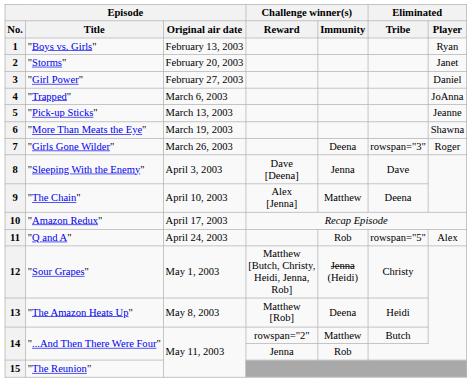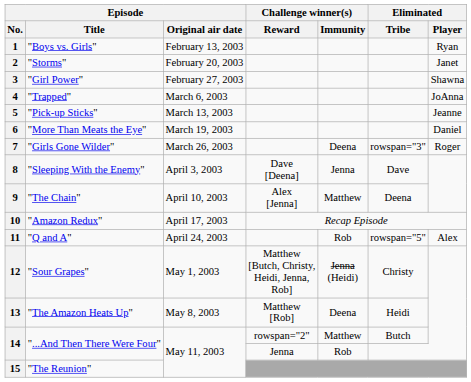3 | Eliminated / Player: Daniel -> Shawna
6 | Eliminated / Player: Shawna -> Daniel
